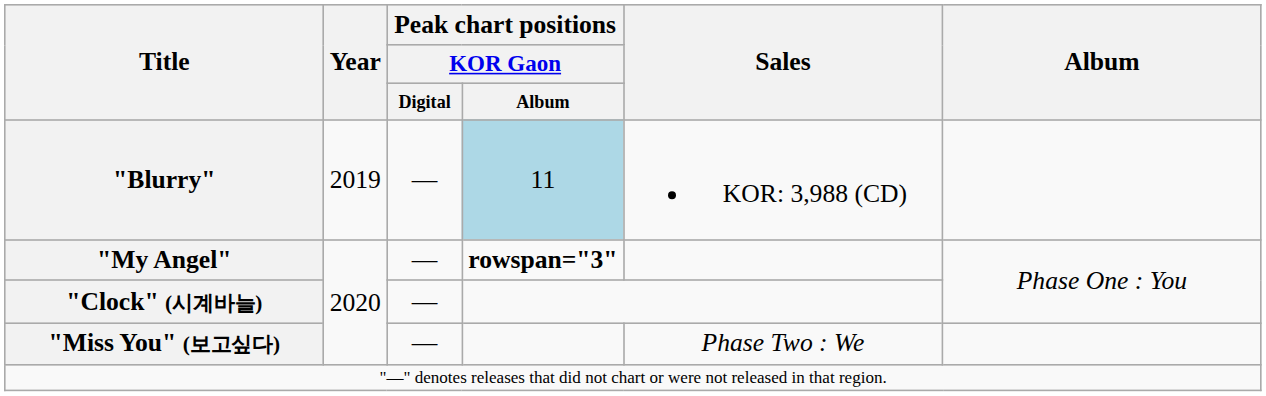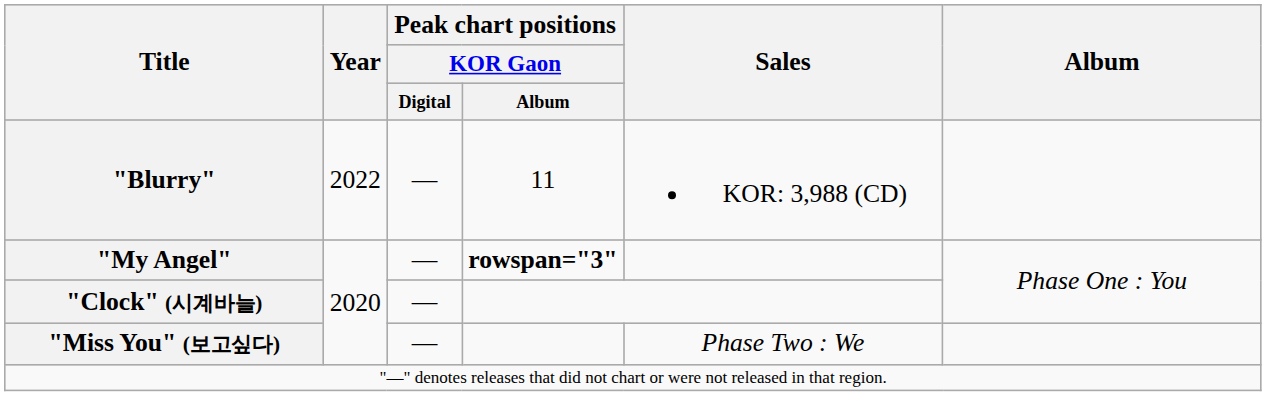"Blurry" | Year: 2019 -> 2022
"Blurry" | Peak chart positions / KOR Gaon / Album: lightblue background -> no background
